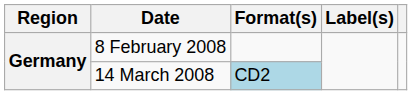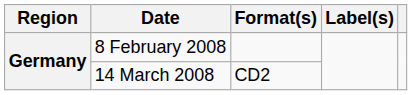14 March 2008 | Format(s): lightblue background -> no background
